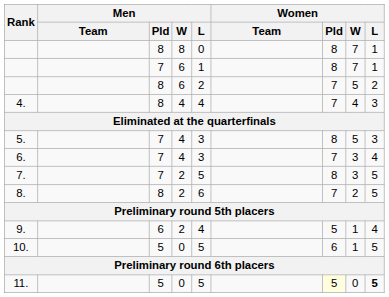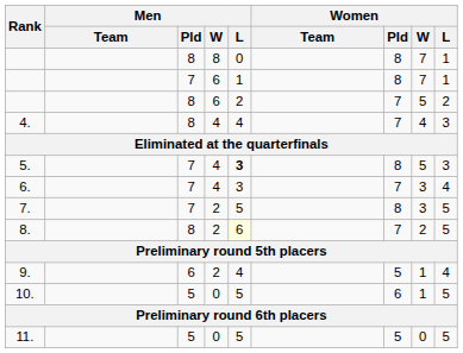5. | Men / L: normal -> bold
8. | Men / L: no background -> lightyellow background
11. | Women / Pld: lightyellow background -> no background
11. | Women / L: bold -> normal
